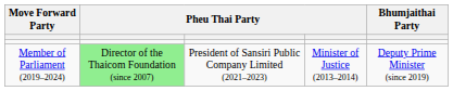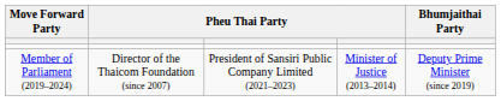Member of Parliament (2019–2024) | column 2: lightgreen background -> no background
